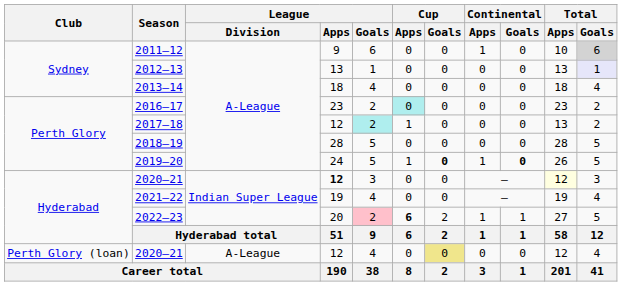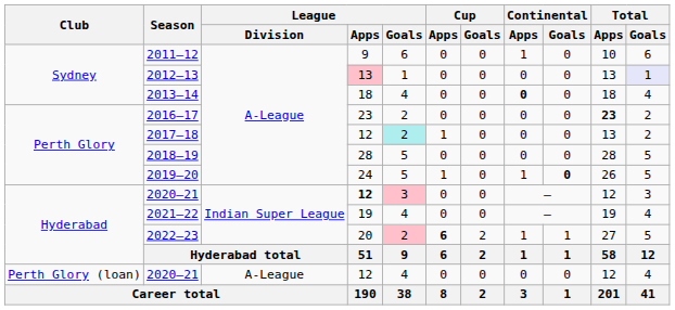2011–12 | Total / Goals: lightgrey background -> no background
2012–13 | League / Apps: no background -> pink background
2013–14 | Continental / Apps: normal -> bold
2016–17 | Cup / Apps: paleturquoise background -> no background
2016–17 | Total / Apps: normal -> bold
2019–20 | Cup / Goals: bold -> normal
Hyderabad / 2020–21 | League / Goals: no background -> pink background
Hyderabad / 2020–21 | Total / Apps: lightyellow background -> no background
Perth Glory (loan) / 2020–21 | Cup / Goals: khaki background -> no background
